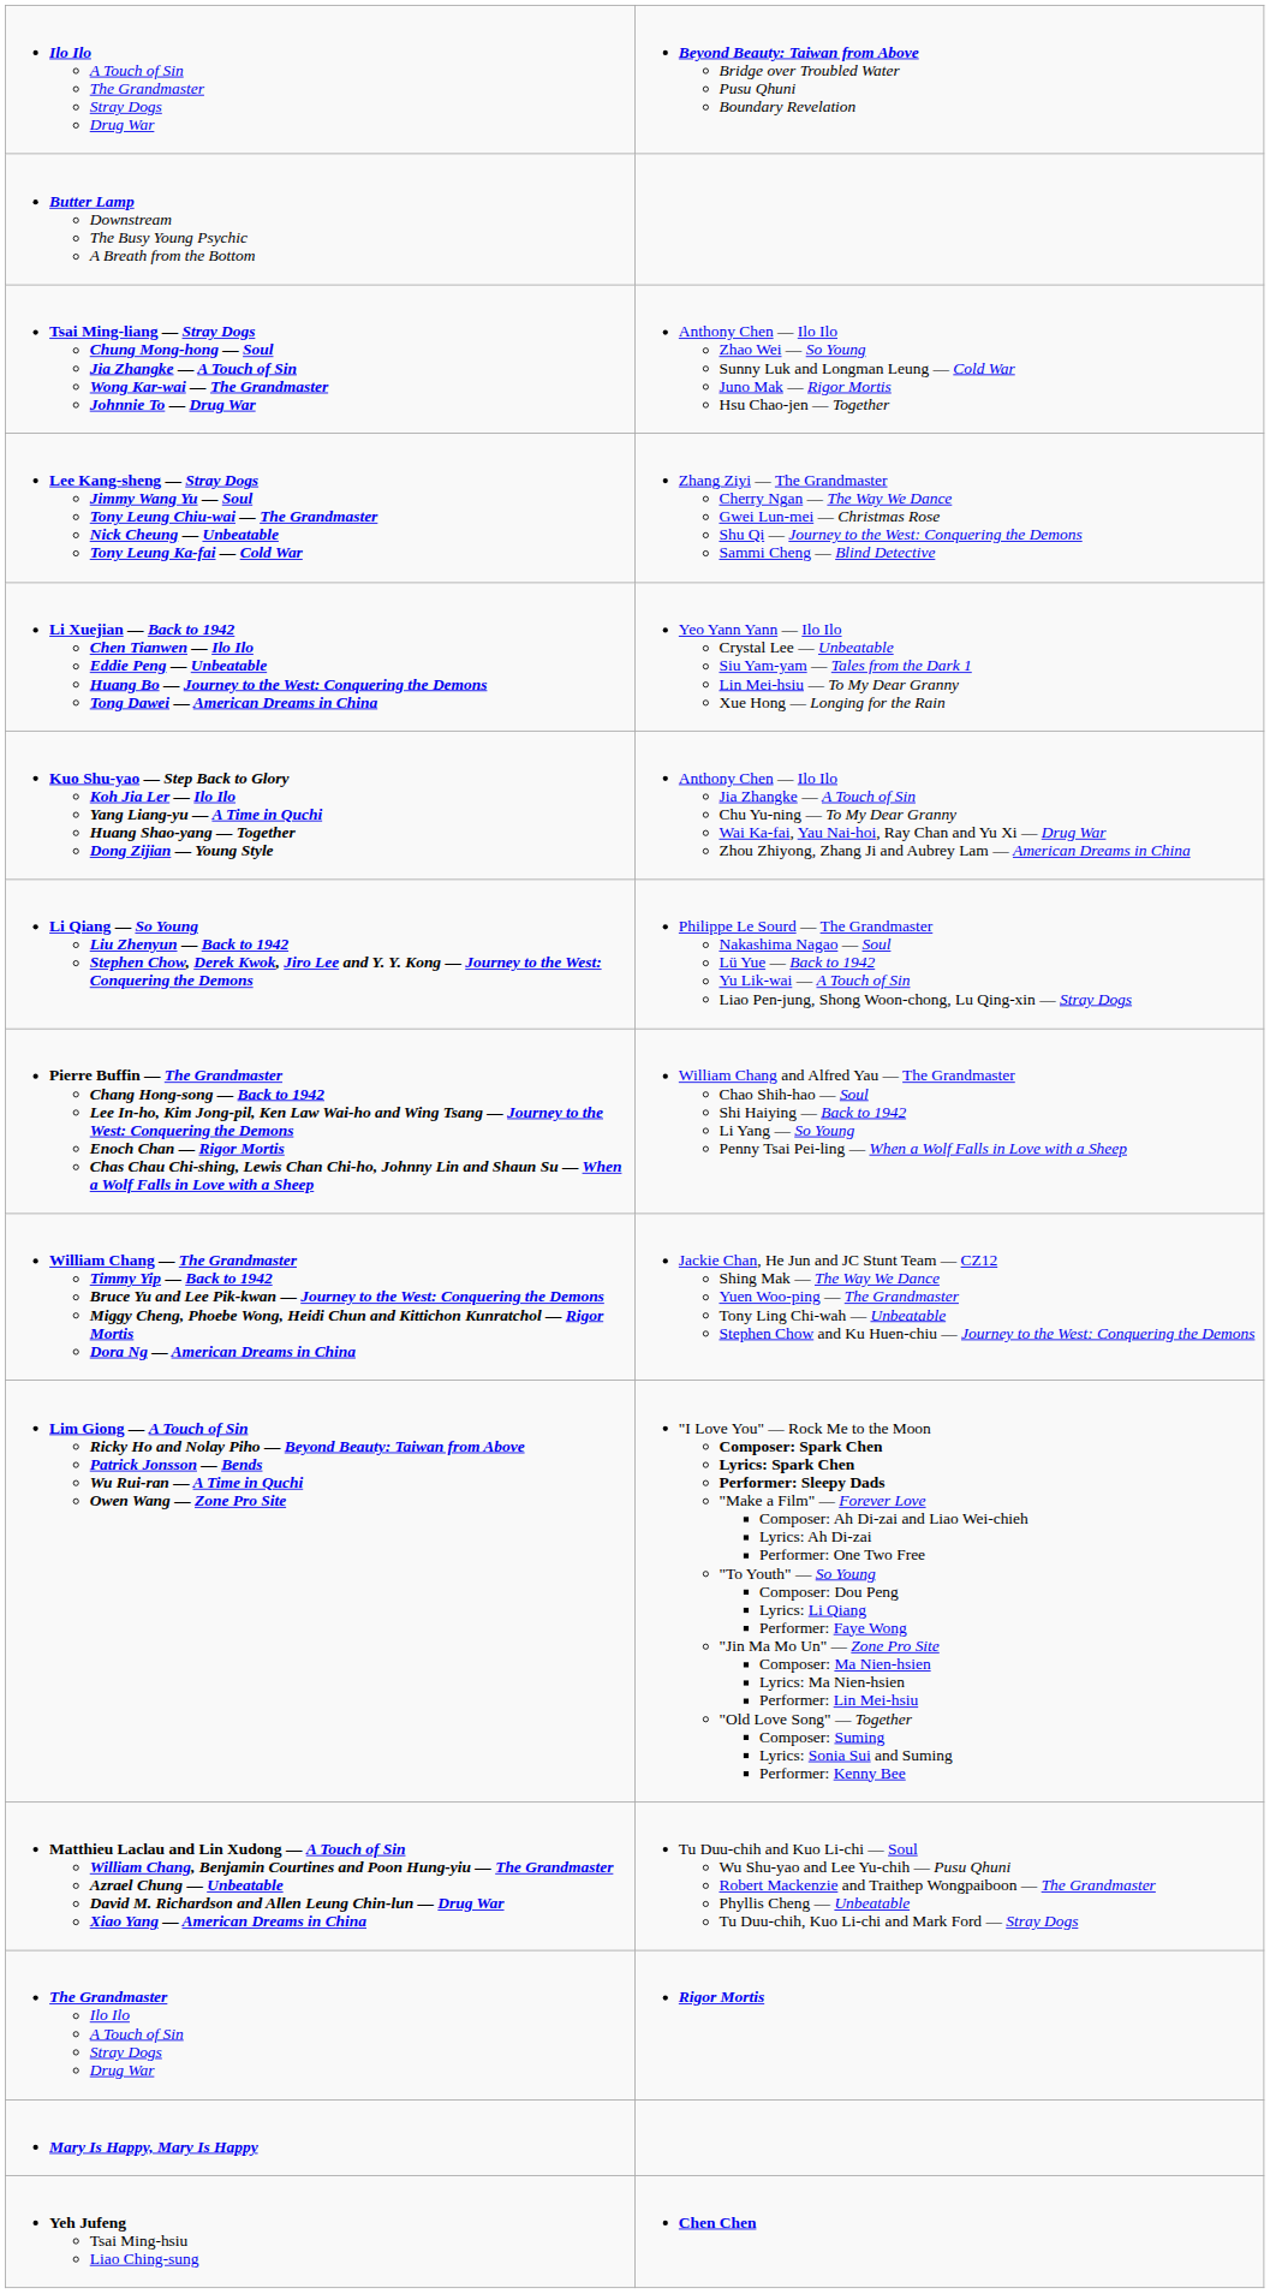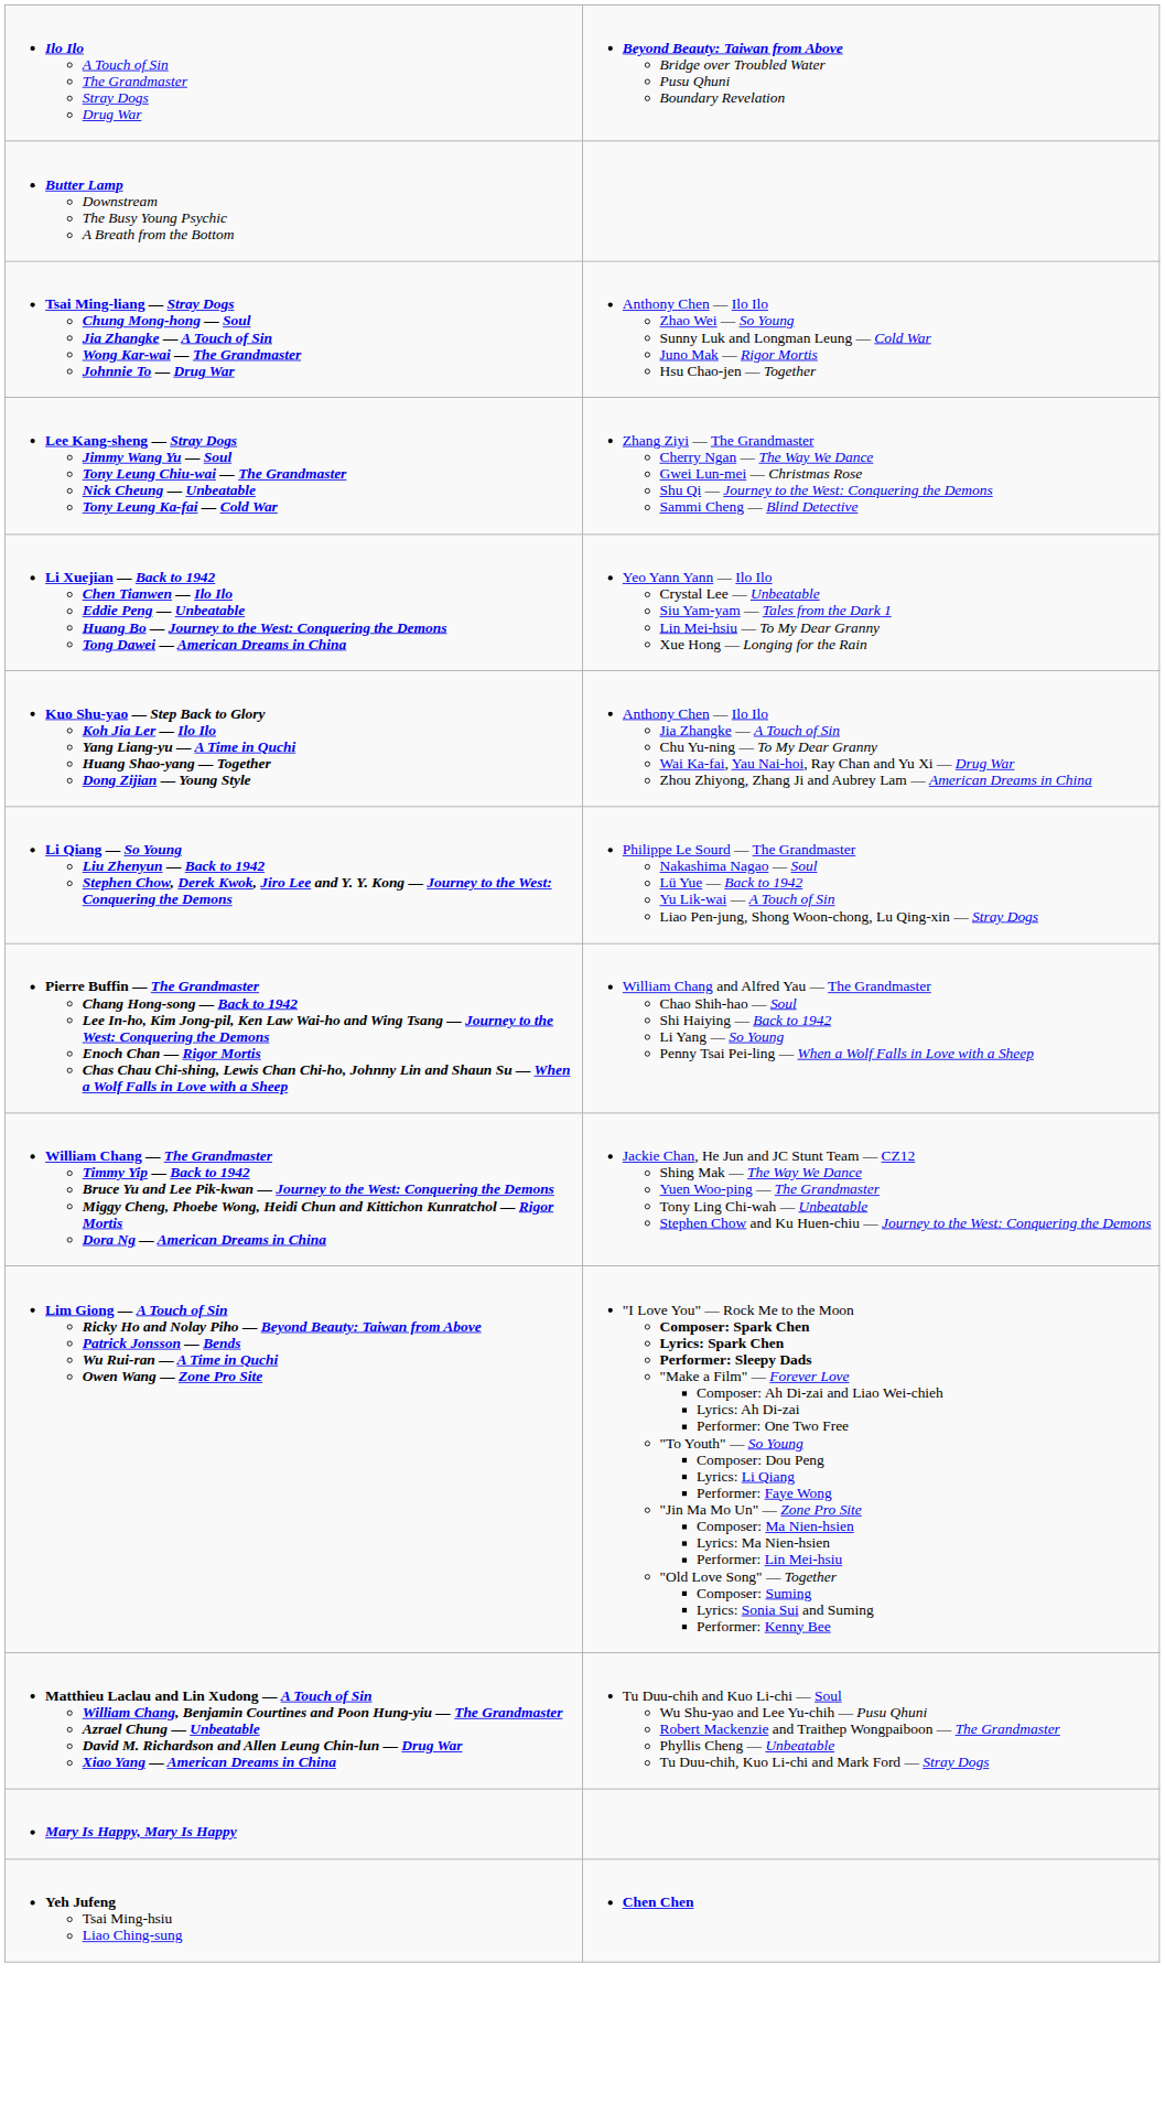- row: The Grandmaster Ilo Ilo A Touch of Sin Stray Dogs Drug War | Rigor Mortis
